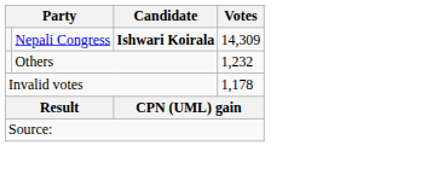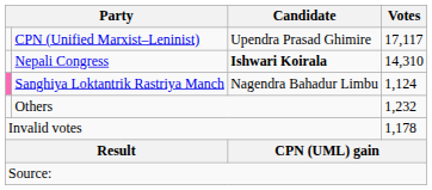+ row: CPN (Unified Marxist–Leninist) | Upendra Prasad Ghimire | 17,117
Nepali Congress | Votes: 14,309 -> 14,310
+ row: Sanghiya Loktantrik Rastriya Manch | Nagendra Bahadur Limbu | 1,124
